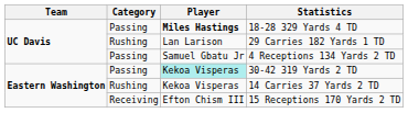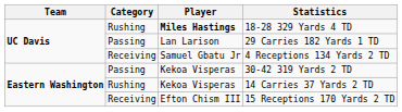18-28 329 Yards 4 TD | Category: Passing -> Rushing
29 Carries 182 Yards 1 TD | Category: Rushing -> Passing
4 Receptions 134 Yards 2 TD | Category: Passing -> Receiving
30-42 319 Yards 2 TD | Player: paleturquoise background -> no background
